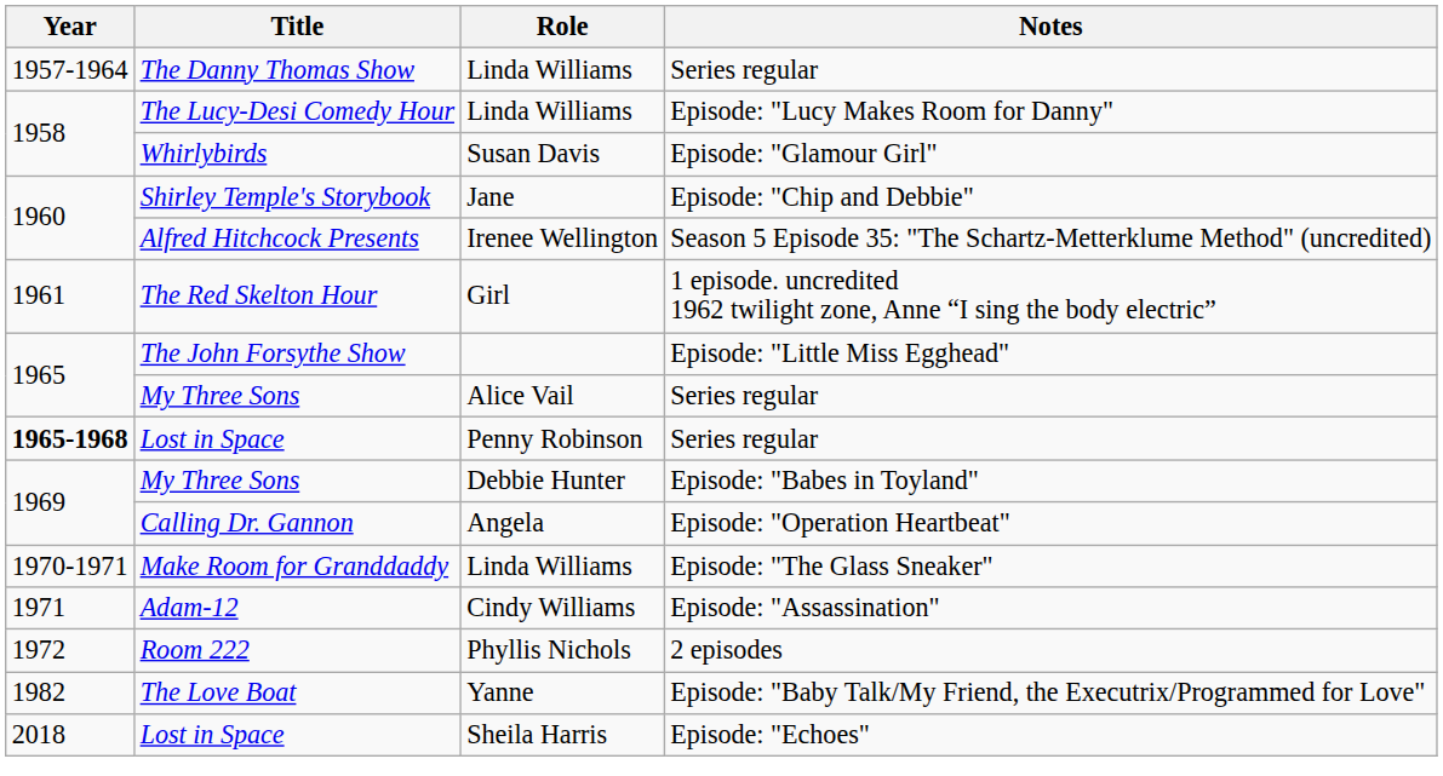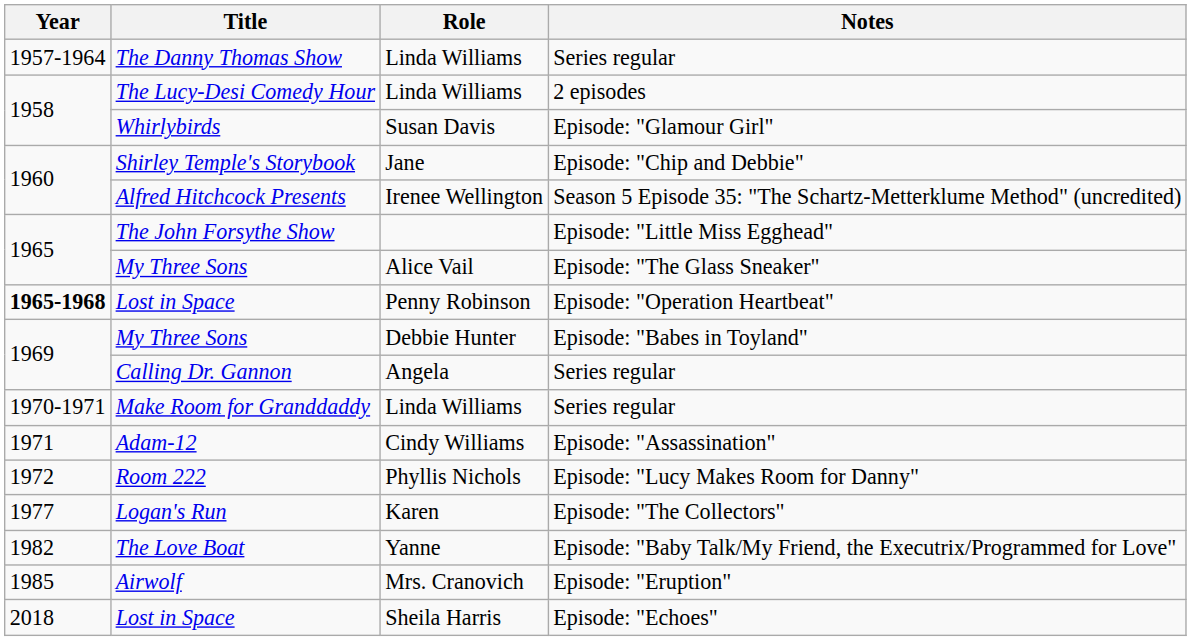The Lucy-Desi Comedy Hour | Notes: Episode: "Lucy Makes Room for Danny" -> 2 episodes
- row: 1961 | The Red Skelton Hour | Girl | 1 episode. uncredited 1962 twilight zone, Anne “I sing the body electric”
My Three Sons / Alice Vail | Notes: Series regular -> Episode: "The Glass Sneaker"
Lost in Space / Penny Robinson | Notes: Series regular -> Episode: "Operation Heartbeat"
Calling Dr. Gannon | Notes: Episode: "Operation Heartbeat" -> Series regular
Make Room for Granddaddy | Notes: Episode: "The Glass Sneaker" -> Series regular
Room 222 | Notes: 2 episodes -> Episode: "Lucy Makes Room for Danny"
+ row: 1977 | Logan's Run | Karen | Episode: "The Collectors"
+ row: 1985 | Airwolf | Mrs. Cranovich | Episode: "Eruption"
